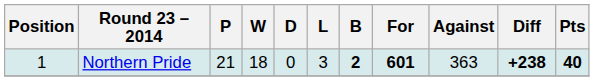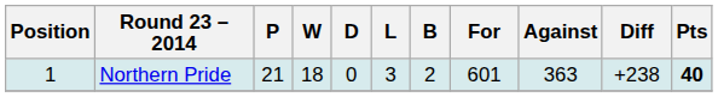Northern Pride | B: bold -> normal
Northern Pride | For: bold -> normal
Northern Pride | Diff: bold -> normal
